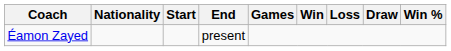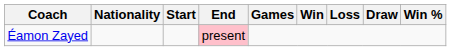Éamon Zayed | End: no background -> pink background
